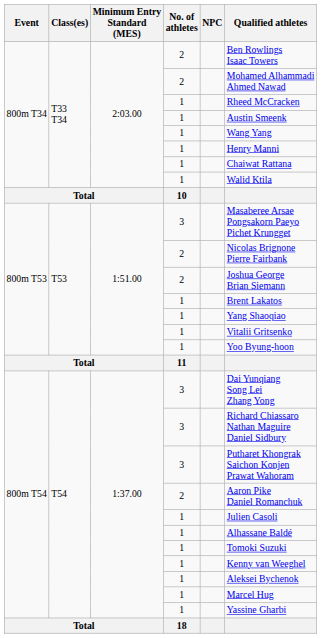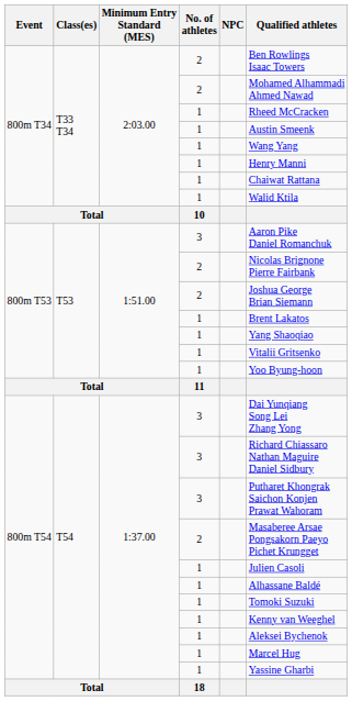800m T53 / 3 | Qualified athletes: Masaberee Arsae Pongsakorn Paeyo Pichet Krungget -> Aaron Pike Daniel Romanchuk
800m T54 / 2 | Qualified athletes: Aaron Pike Daniel Romanchuk -> Masaberee Arsae Pongsakorn Paeyo Pichet Krungget
